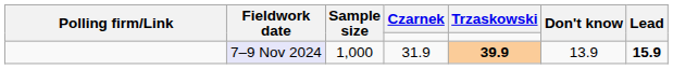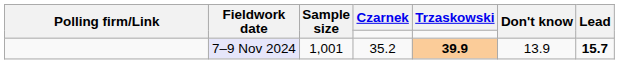row 3 | Sample size: 1,000 -> 1,001
row 3 | Czarnek: 31.9 -> 35.2
row 3 | Lead: 15.9 -> 15.7
